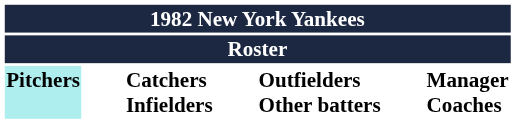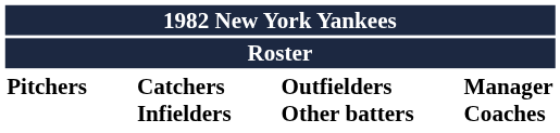Pitchers | column 1: paleturquoise background -> no background
